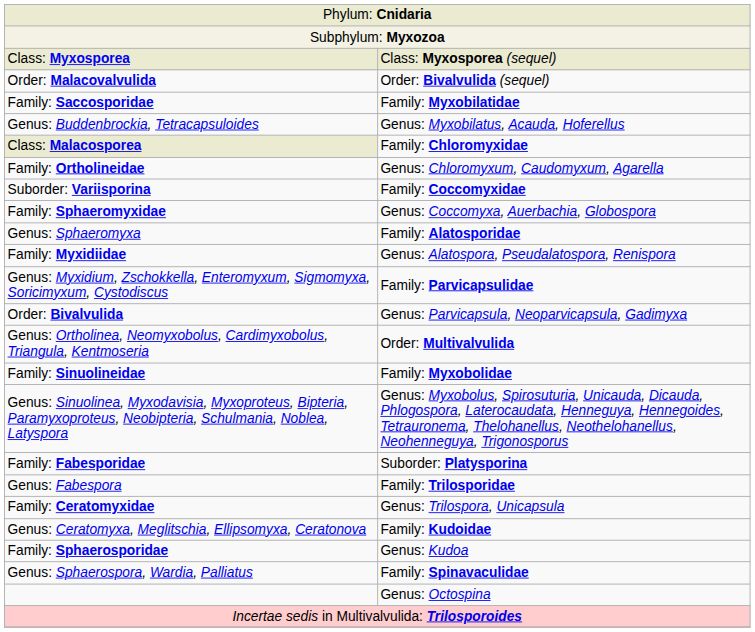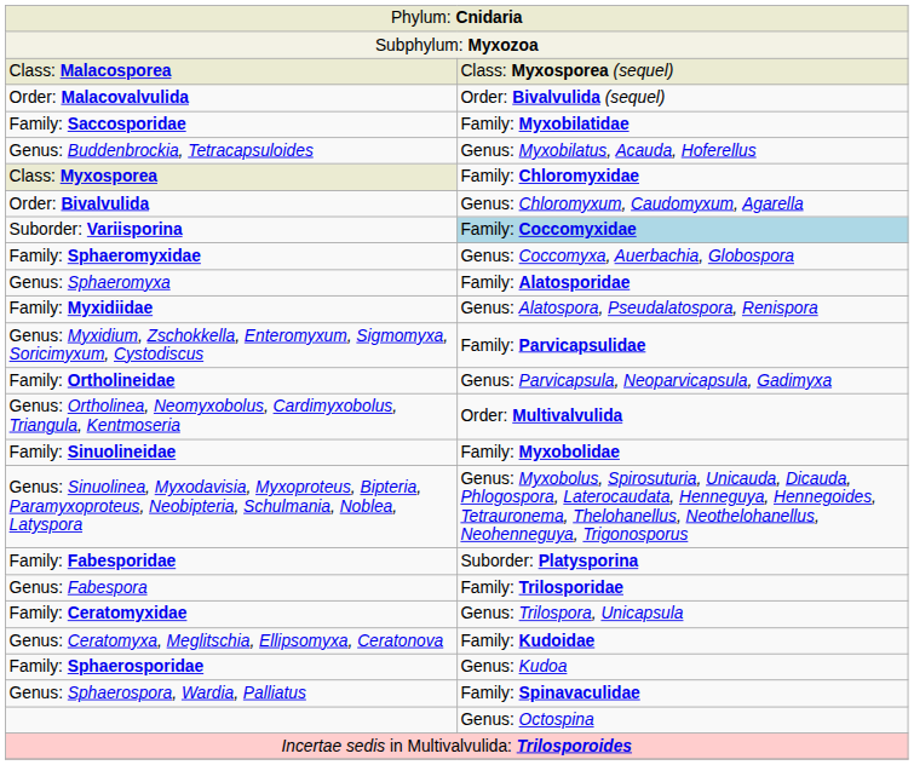row 3 | column 1: Class: Myxosporea -> Class: Malacosporea
row 7 | column 1: Class: Malacosporea -> Class: Myxosporea
row 8 | column 1: Family: Ortholineidae -> Order: Bivalvulida
row 9 | column 2: no background -> lightblue background
row 14 | column 1: Order: Bivalvulida -> Family: Ortholineidae
